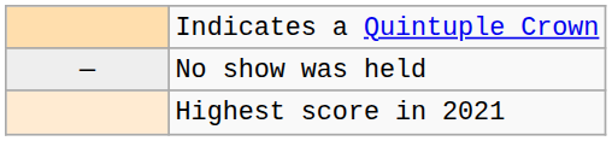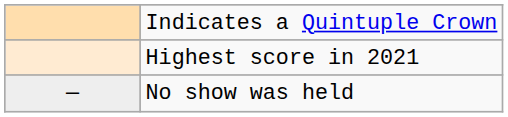rows swapped: Highest score in 2021 <-> No show was held
